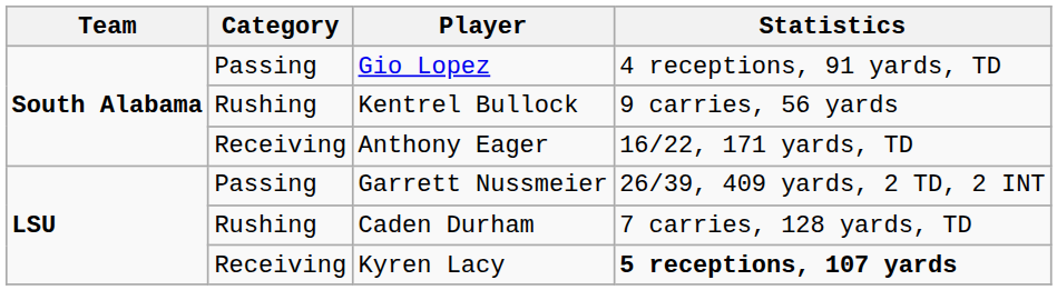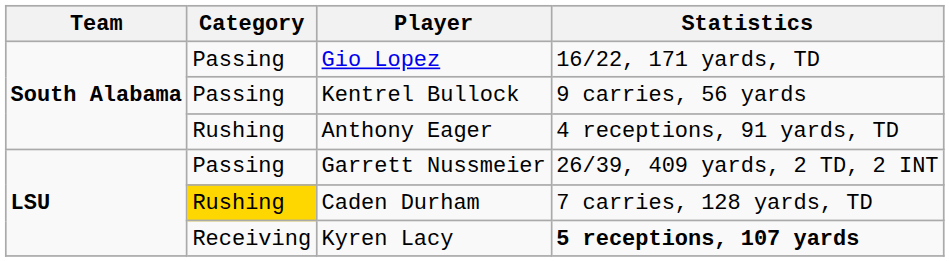Gio Lopez | Statistics: 4 receptions, 91 yards, TD -> 16/22, 171 yards, TD
Kentrel Bullock | Category: Rushing -> Passing
Anthony Eager | Category: Receiving -> Rushing
Anthony Eager | Statistics: 16/22, 171 yards, TD -> 4 receptions, 91 yards, TD
Caden Durham | Category: no background -> gold background
